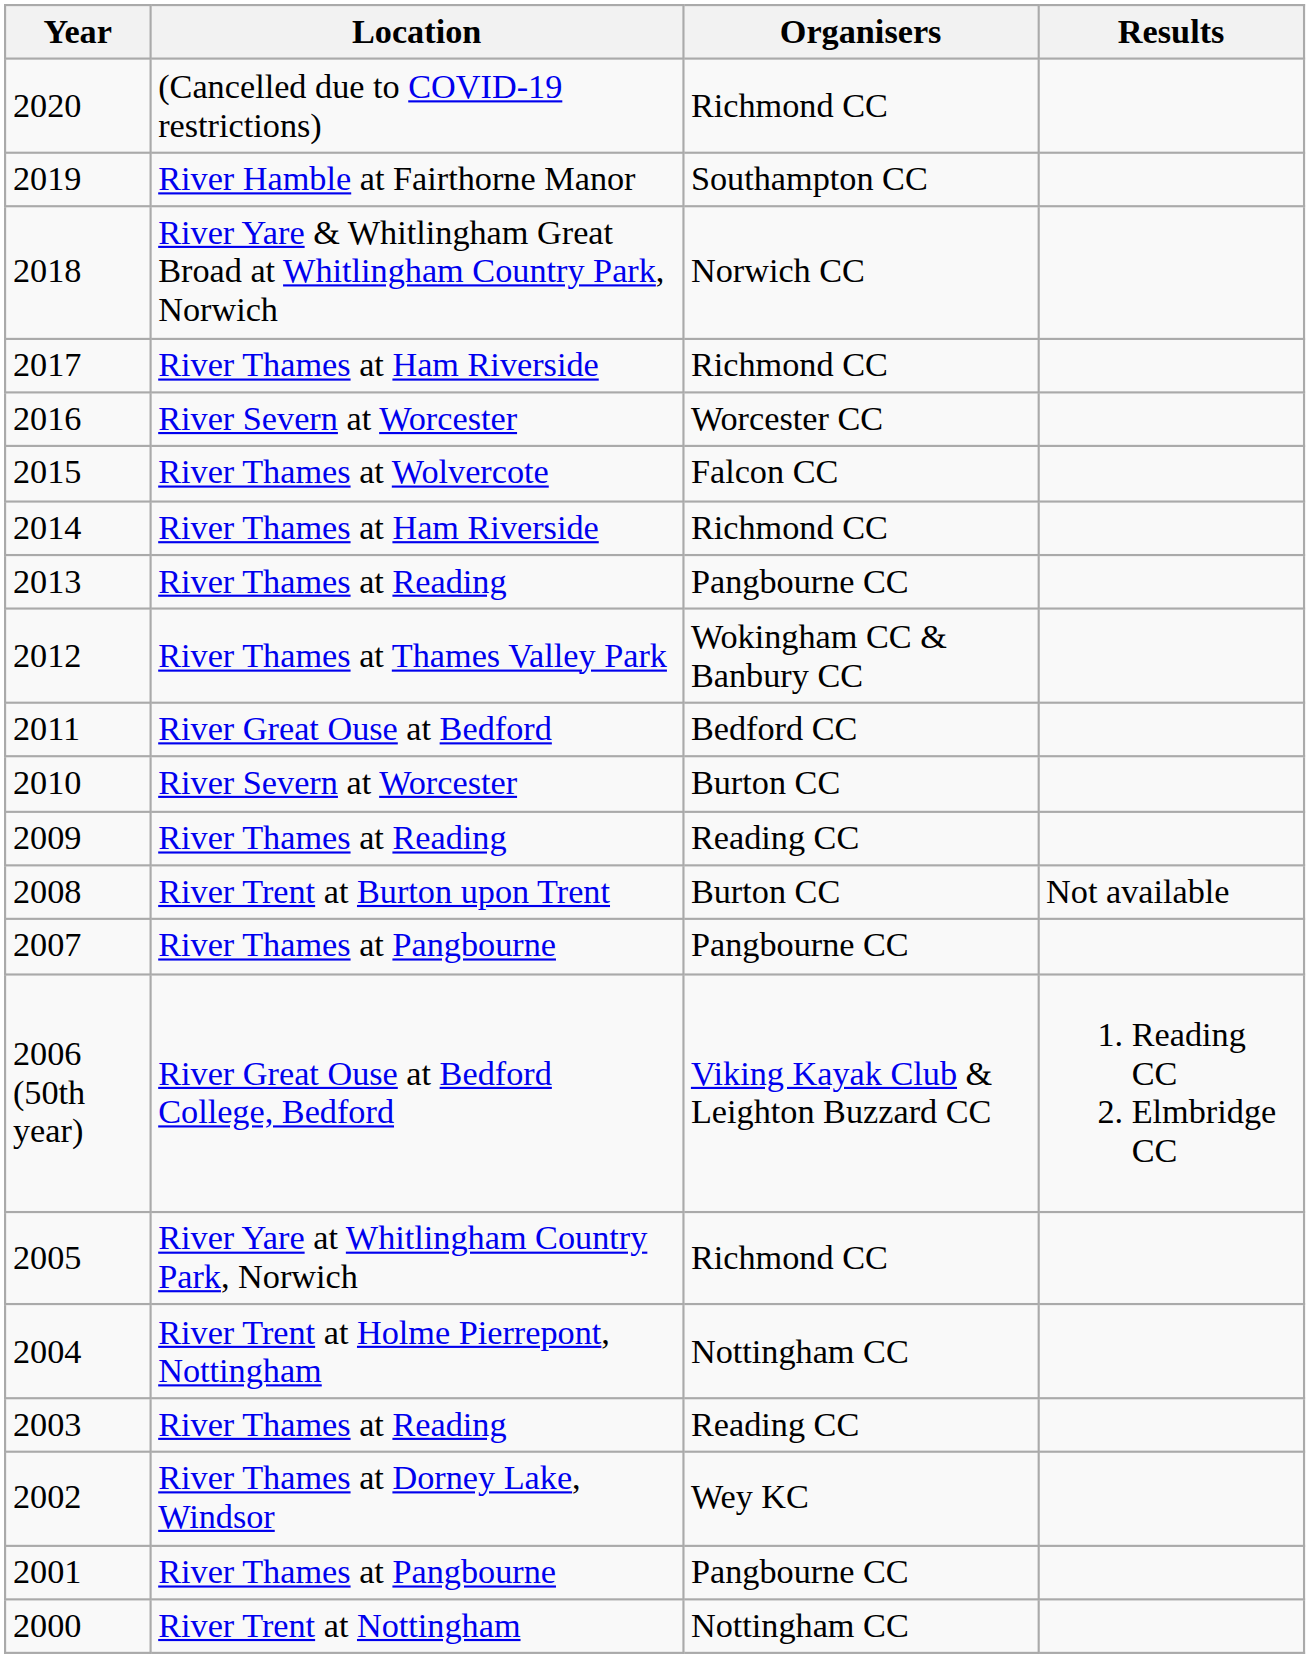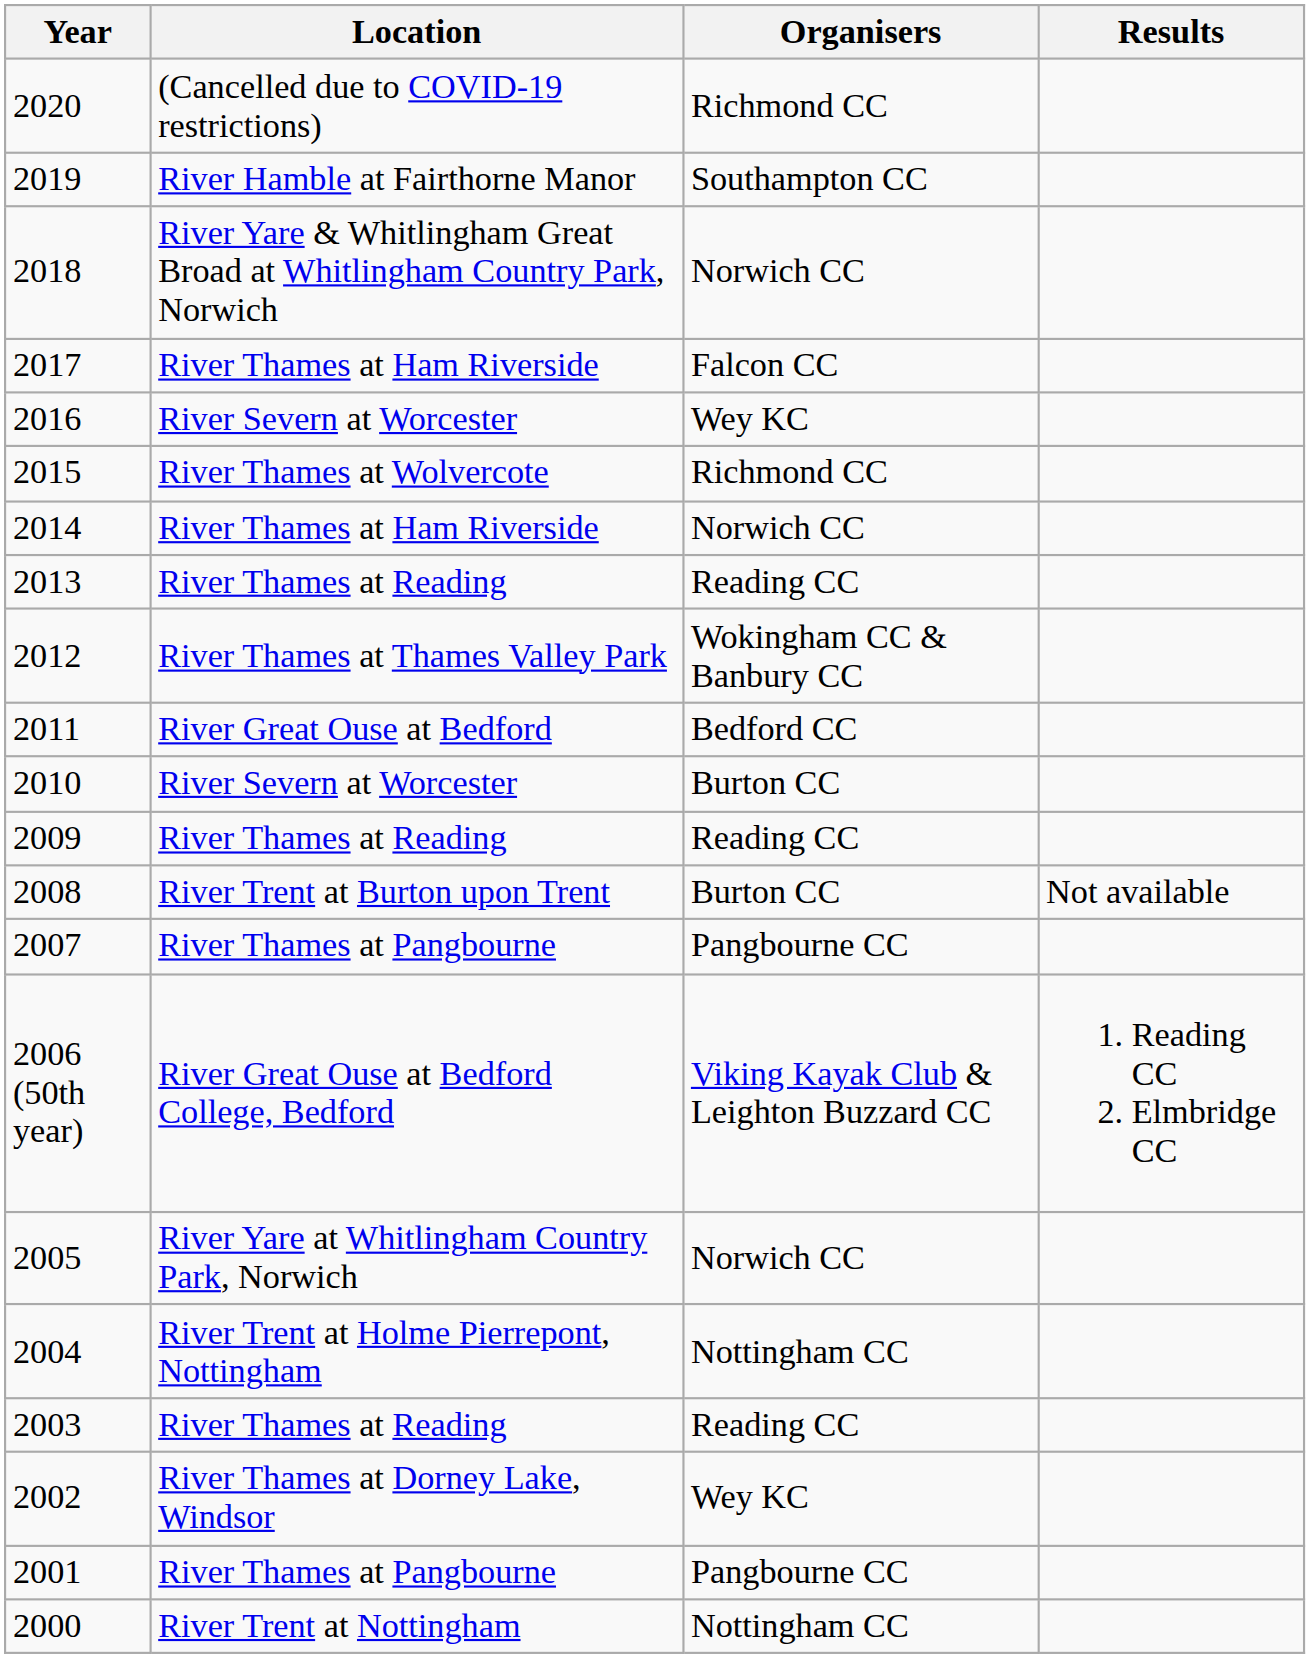2017 | Organisers: Richmond CC -> Falcon CC
2016 | Organisers: Worcester CC -> Wey KC
2015 | Organisers: Falcon CC -> Richmond CC
2014 | Organisers: Richmond CC -> Norwich CC
2013 | Organisers: Pangbourne CC -> Reading CC
2005 | Organisers: Richmond CC -> Norwich CC
